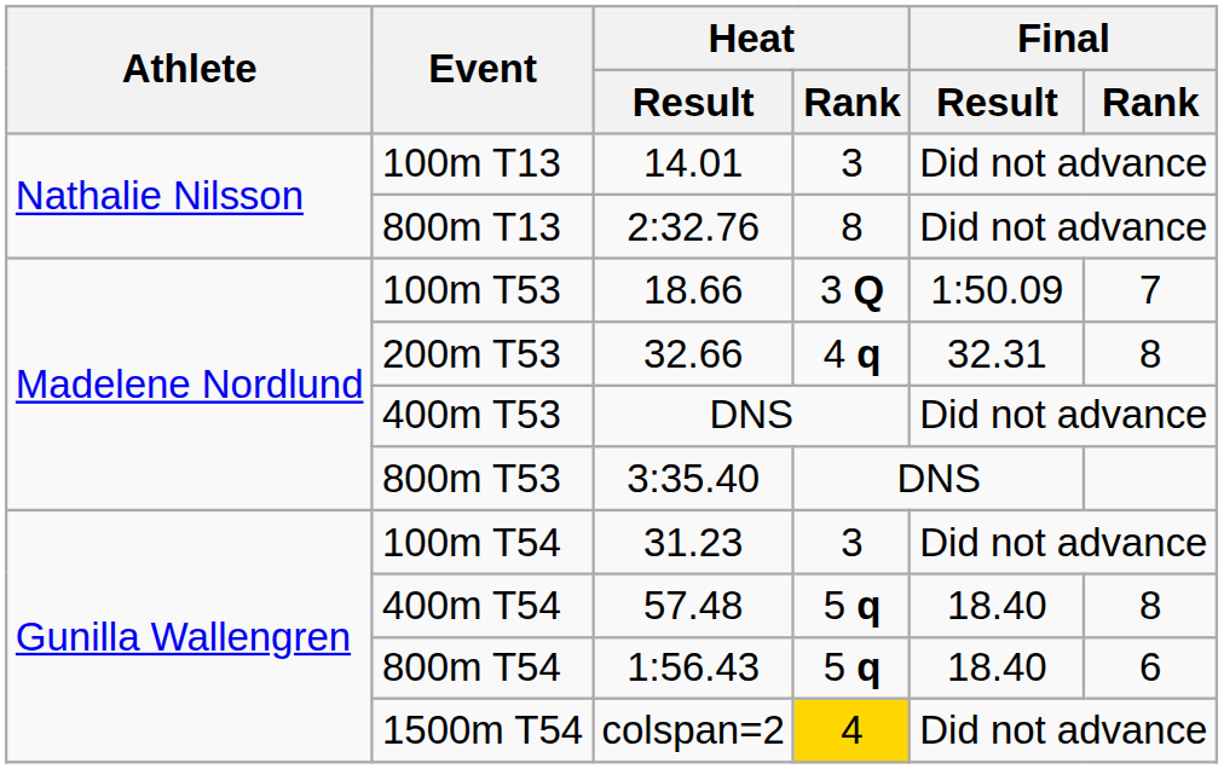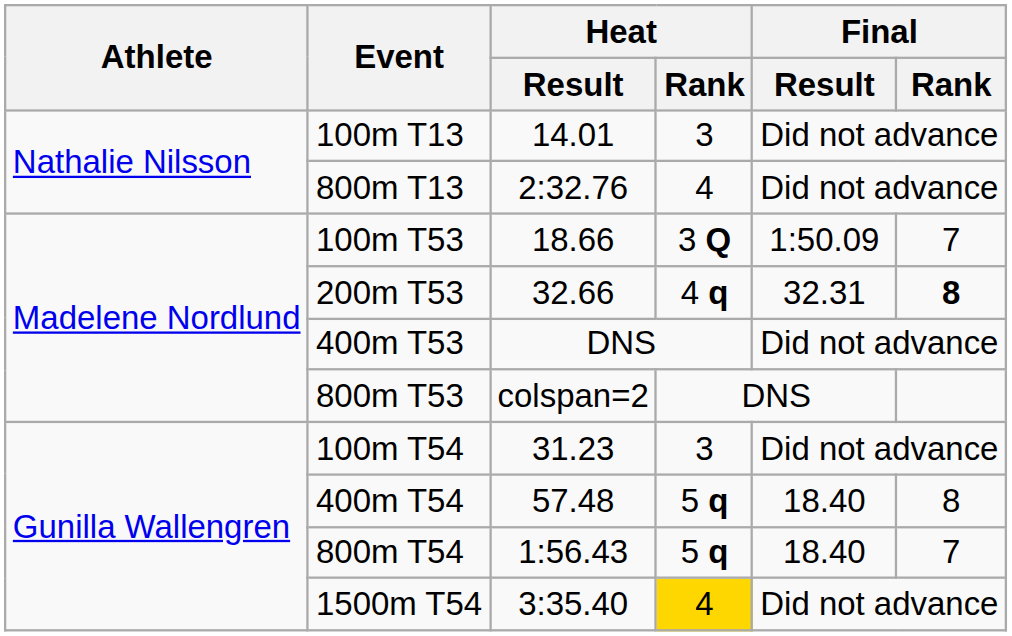800m T13 | Heat / Rank: 8 -> 4
200m T53 | Final / Rank: normal -> bold
800m T53 | Heat / Result: 3:35.40 -> colspan=2
800m T54 | Final / Rank: 6 -> 7
1500m T54 | Heat / Result: colspan=2 -> 3:35.40
